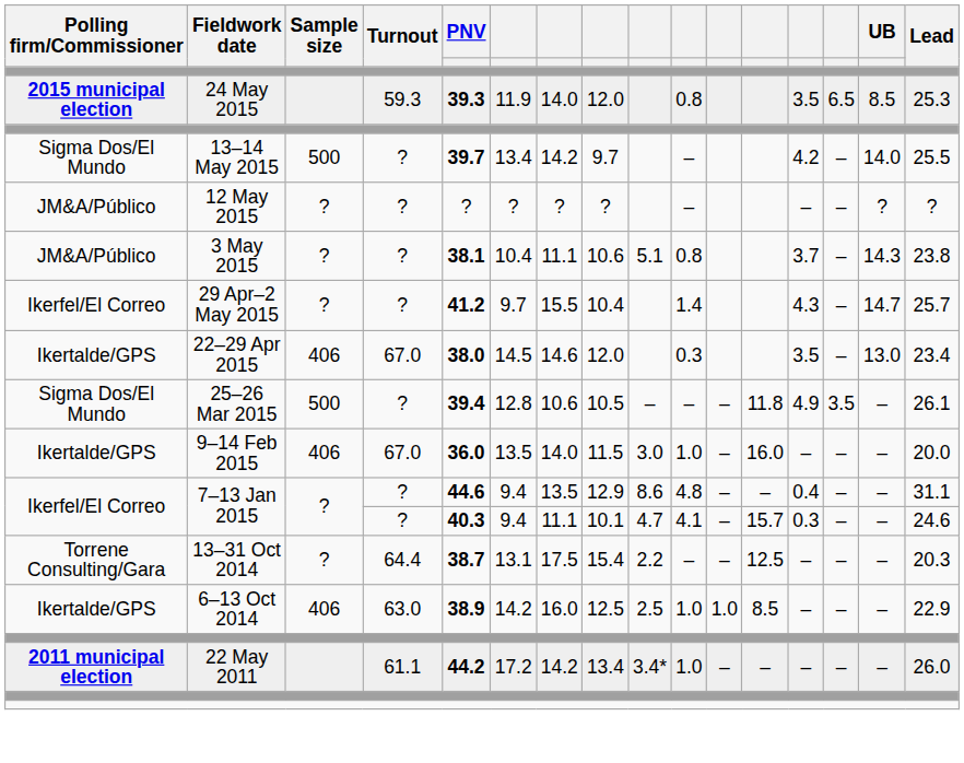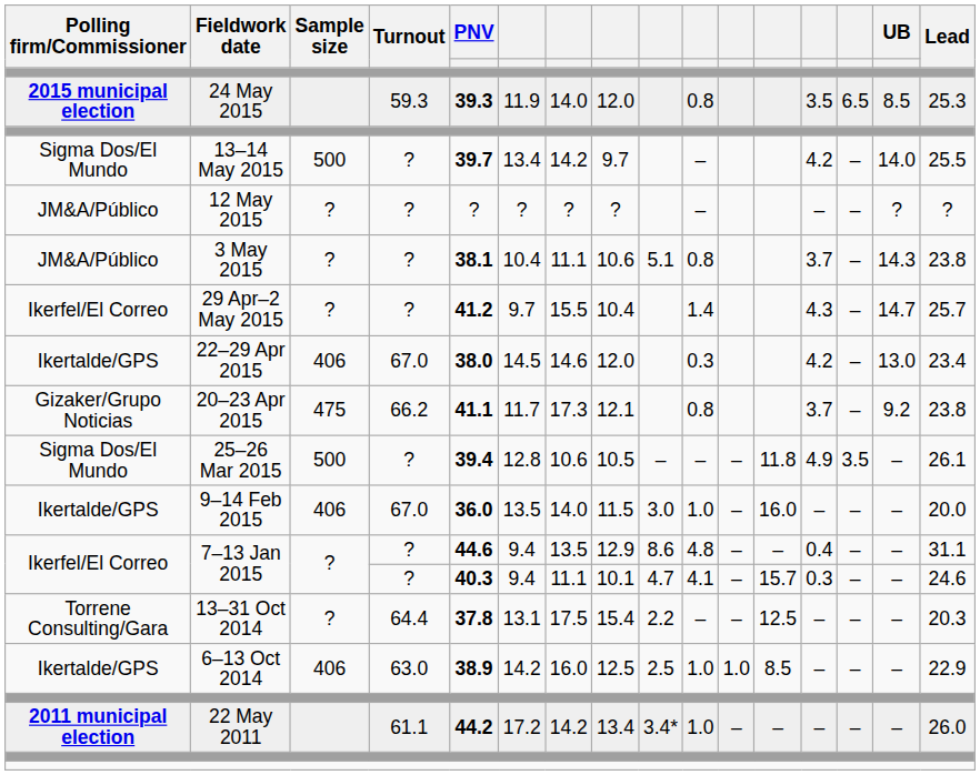22–29 Apr 2015 | column 13: 3.5 -> 4.2
+ row: Gizaker/Grupo Noticias | 20–23 Apr 2015 | 475 | 66.2 | 41.1 | 11.7 | 17.3 | 12.1 | 0.8 | 3.7 | – | 9.2 | 23.8
13–31 Oct 2014 | PNV: 38.7 -> 37.8
